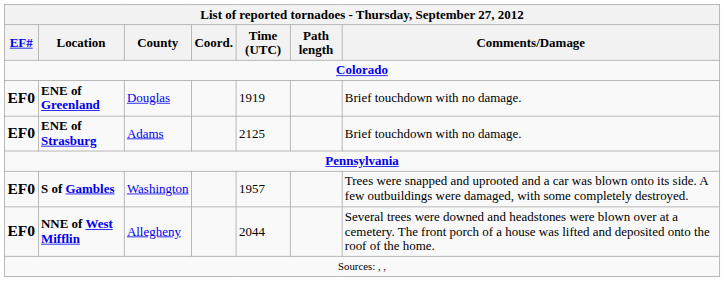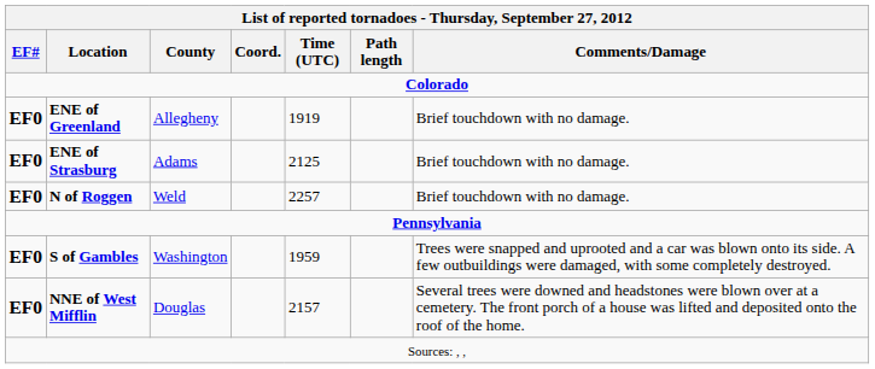ENE of Greenland | County: Douglas -> Allegheny
+ row: EF0 | N of Roggen | Weld | 2257 | Brief touchdown with no damage.
S of Gambles | Time (UTC): 1957 -> 1959
NNE of West Mifflin | County: Allegheny -> Douglas
NNE of West Mifflin | Time (UTC): 2044 -> 2157
